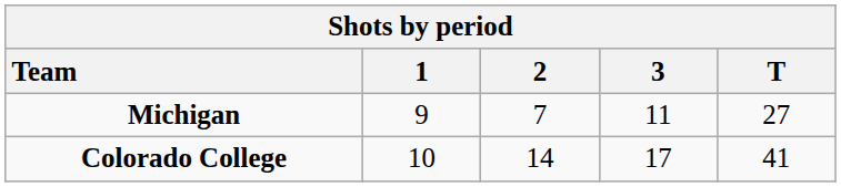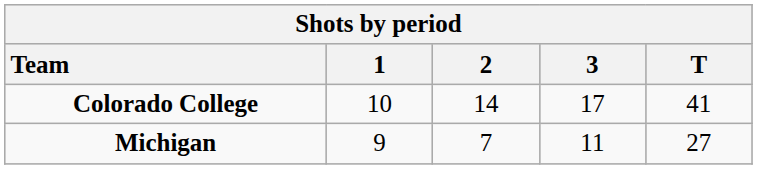rows swapped: Michigan <-> Colorado College
